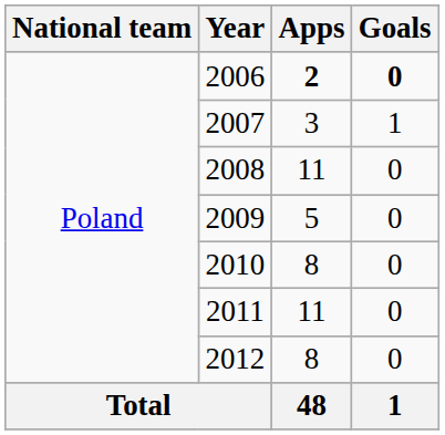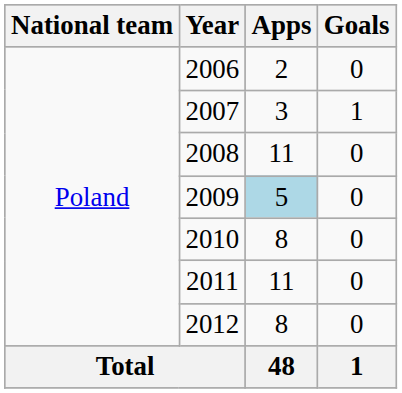2006 | Apps: bold -> normal
2006 | Goals: bold -> normal
2009 | Apps: no background -> lightblue background
